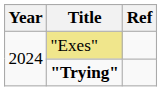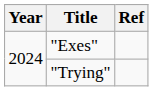"Exes" | Title: khaki background -> no background
"Trying" | Title: bold -> normal
